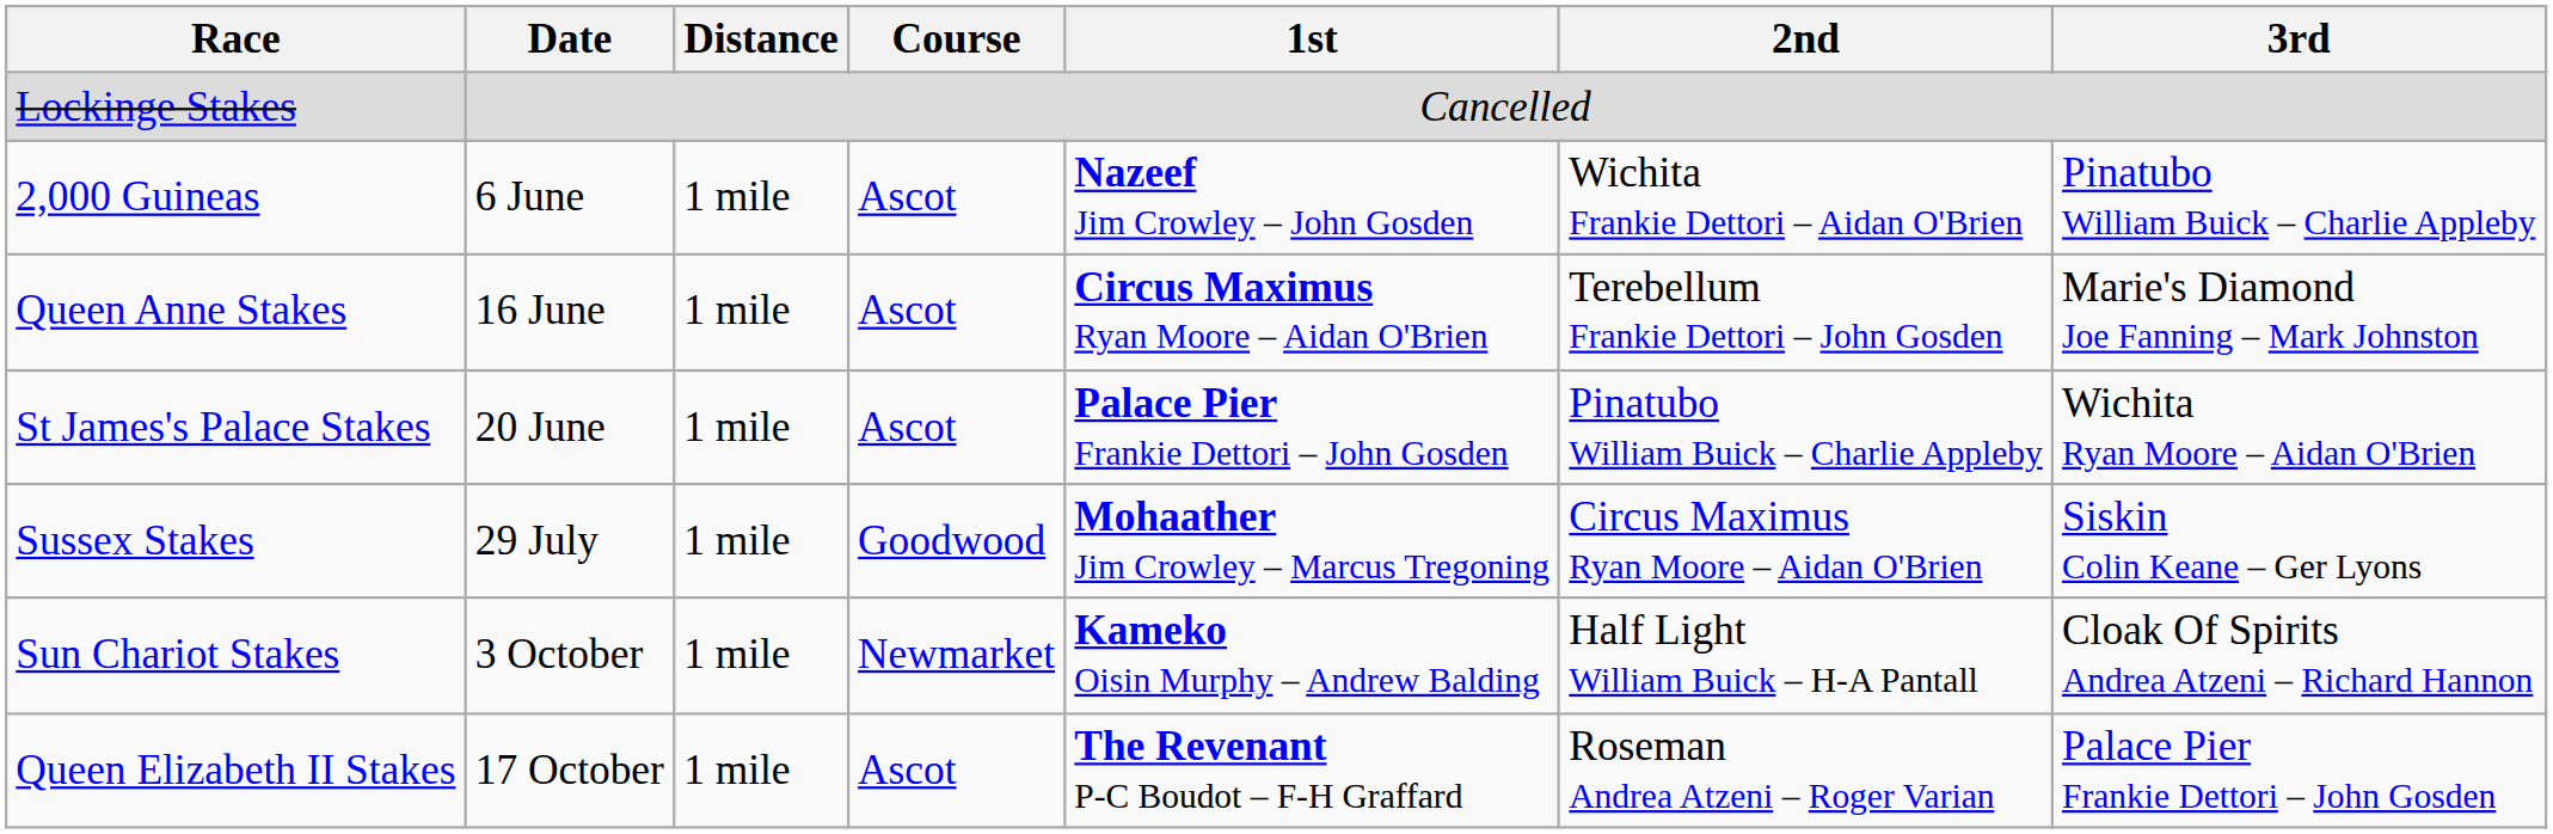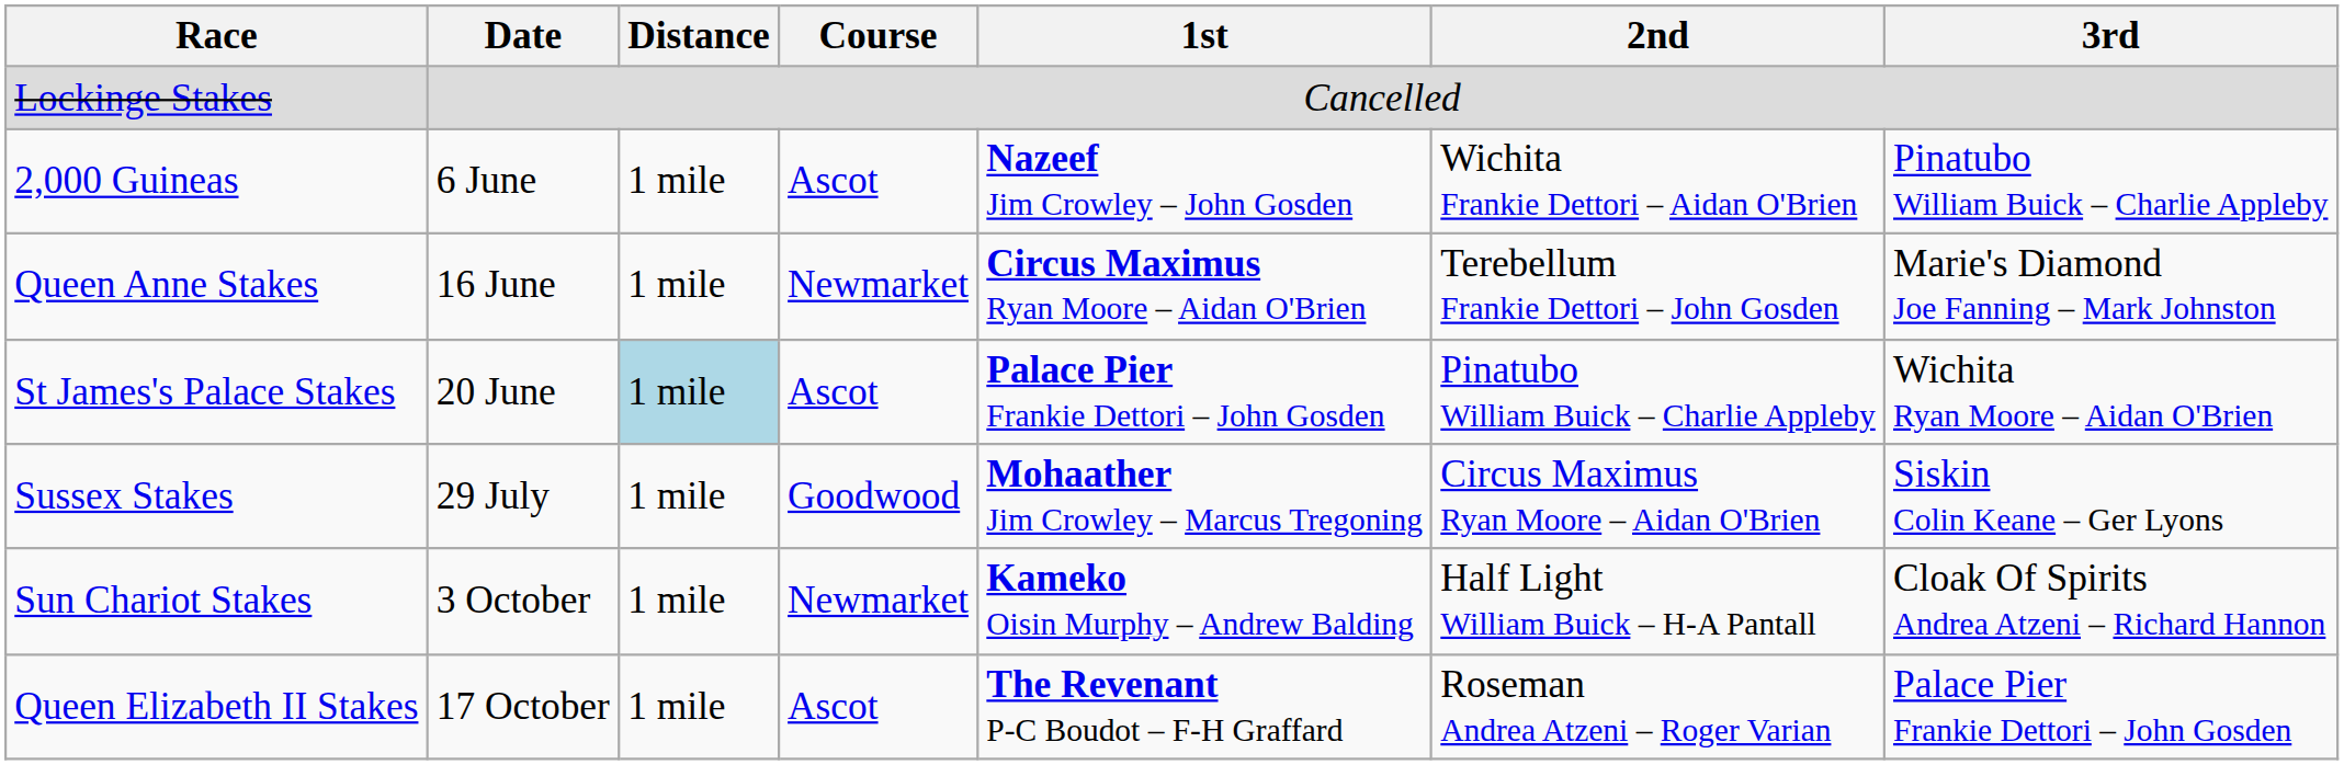Queen Anne Stakes | Course: Ascot -> Newmarket
St James's Palace Stakes | Distance: no background -> lightblue background
